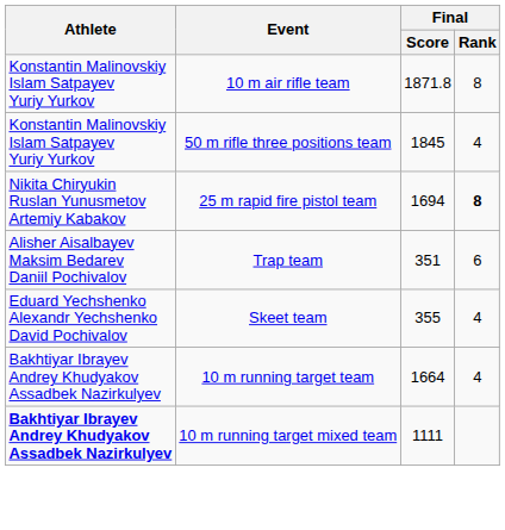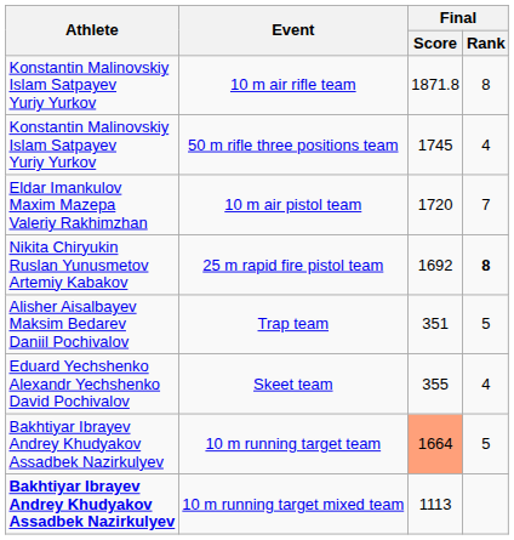50 m rifle three positions team | Final / Score: 1845 -> 1745
+ row: Eldar Imankulov Maxim Mazepa Valeriy Rakhimzhan | 10 m air pistol team | 1720 | 7
25 m rapid fire pistol team | Final / Score: 1694 -> 1692
Trap team | Final / Rank: 6 -> 5
10 m running target team | Final / Score: no background -> lightsalmon background
10 m running target team | Final / Rank: 4 -> 5
10 m running target mixed team | Final / Score: 1111 -> 1113
